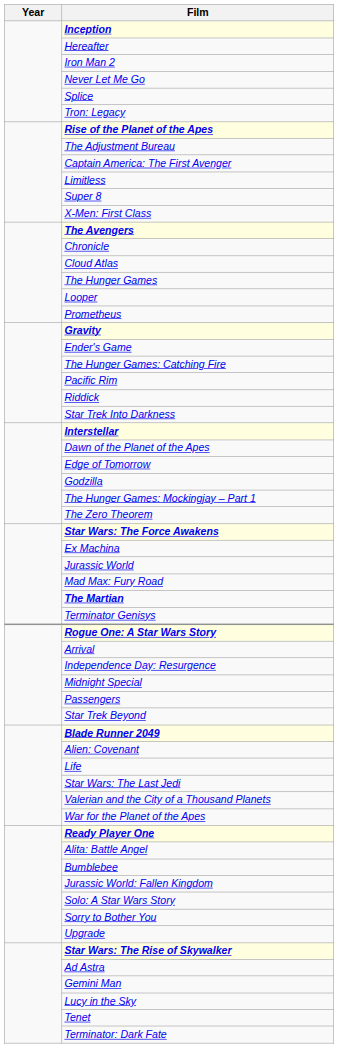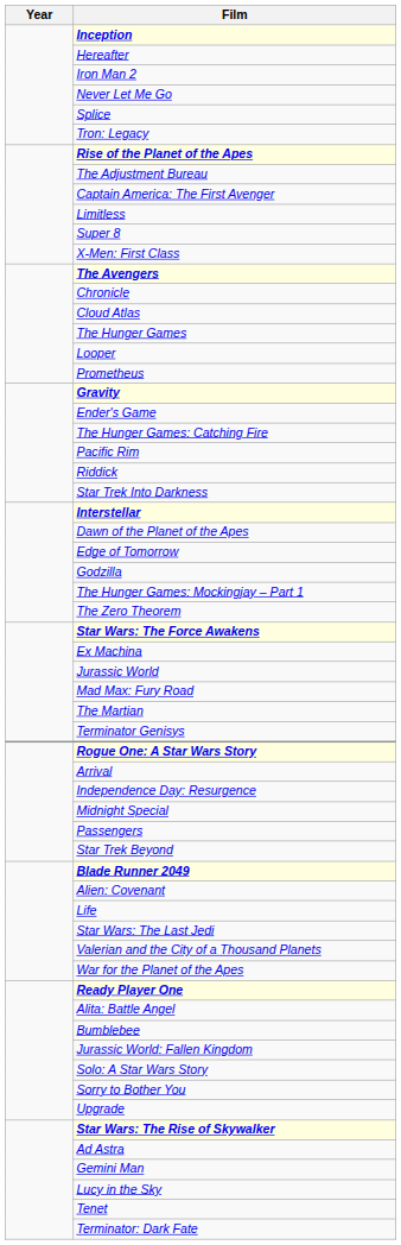The Martian | Film: bold -> normal
